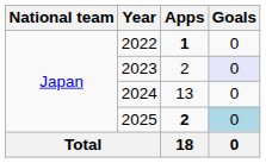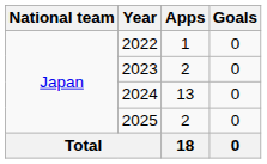2022 | Apps: bold -> normal
2023 | Goals: lavender background -> no background
2025 | Apps: bold -> normal
2025 | Goals: lightblue background -> no background
